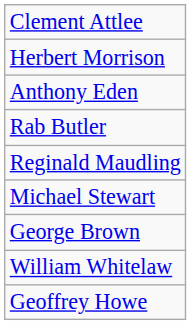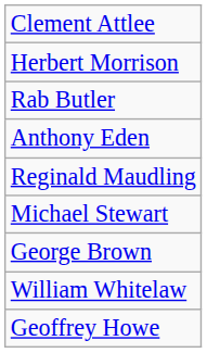row 3 | column 1: Anthony Eden -> Rab Butler
row 4 | column 1: Rab Butler -> Anthony Eden
